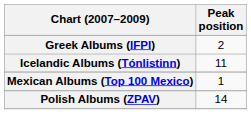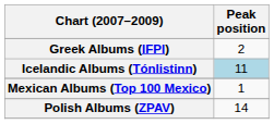Icelandic Albums (Tónlistinn) | Peak position: no background -> lightblue background
